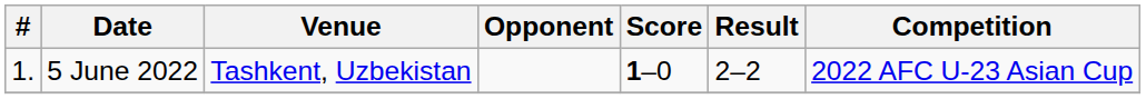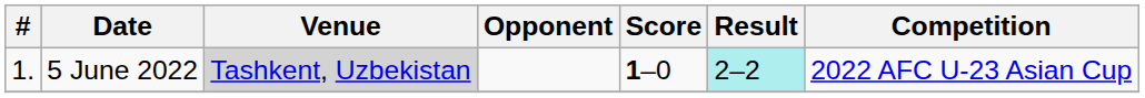5 June 2022 | Venue: no background -> lightgrey background
5 June 2022 | Result: no background -> paleturquoise background
